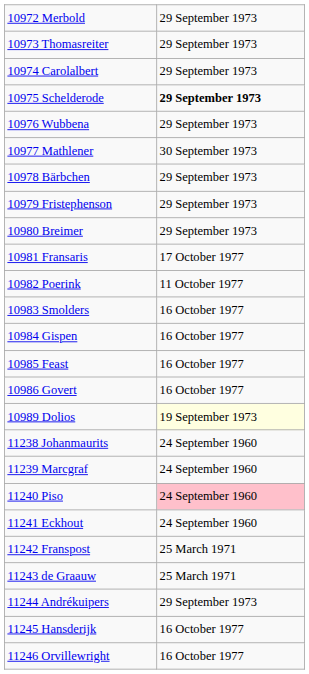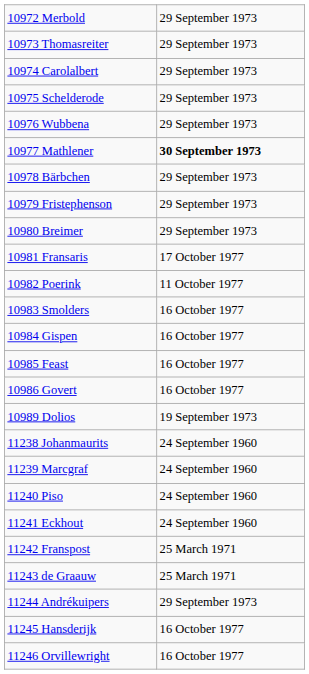10975 Schelderode | column 2: bold -> normal
10977 Mathlener | column 2: normal -> bold
10989 Dolios | column 2: lightyellow background -> no background
11240 Piso | column 2: pink background -> no background
